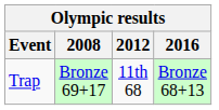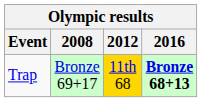Trap | 2012: no background -> gold background
Trap | 2016: normal -> bold
